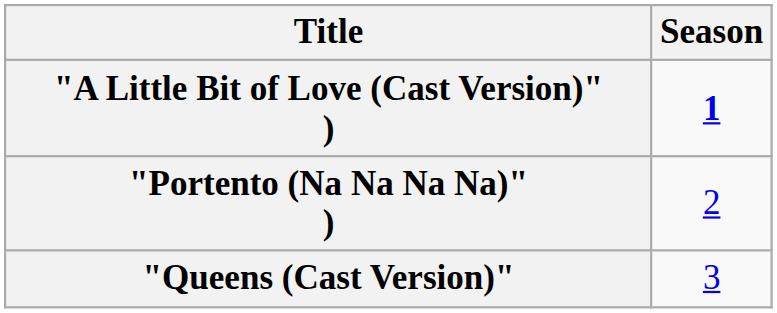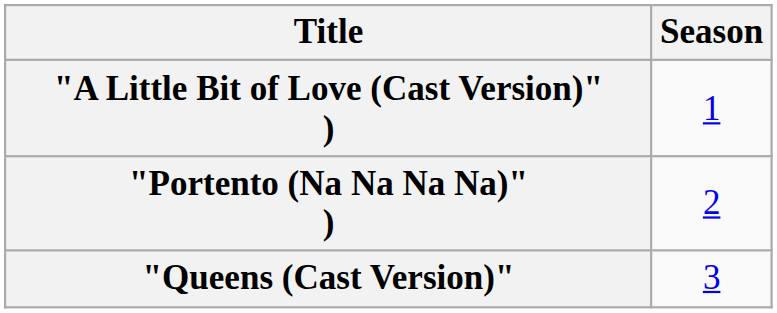"A Little Bit of Love (Cast Version)" ) | Season: bold -> normal
